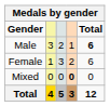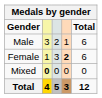Male | Total: bold -> normal
Female | column 4: normal -> bold
Mixed | column 2: normal -> bold
Mixed | column 4: bold -> normal
